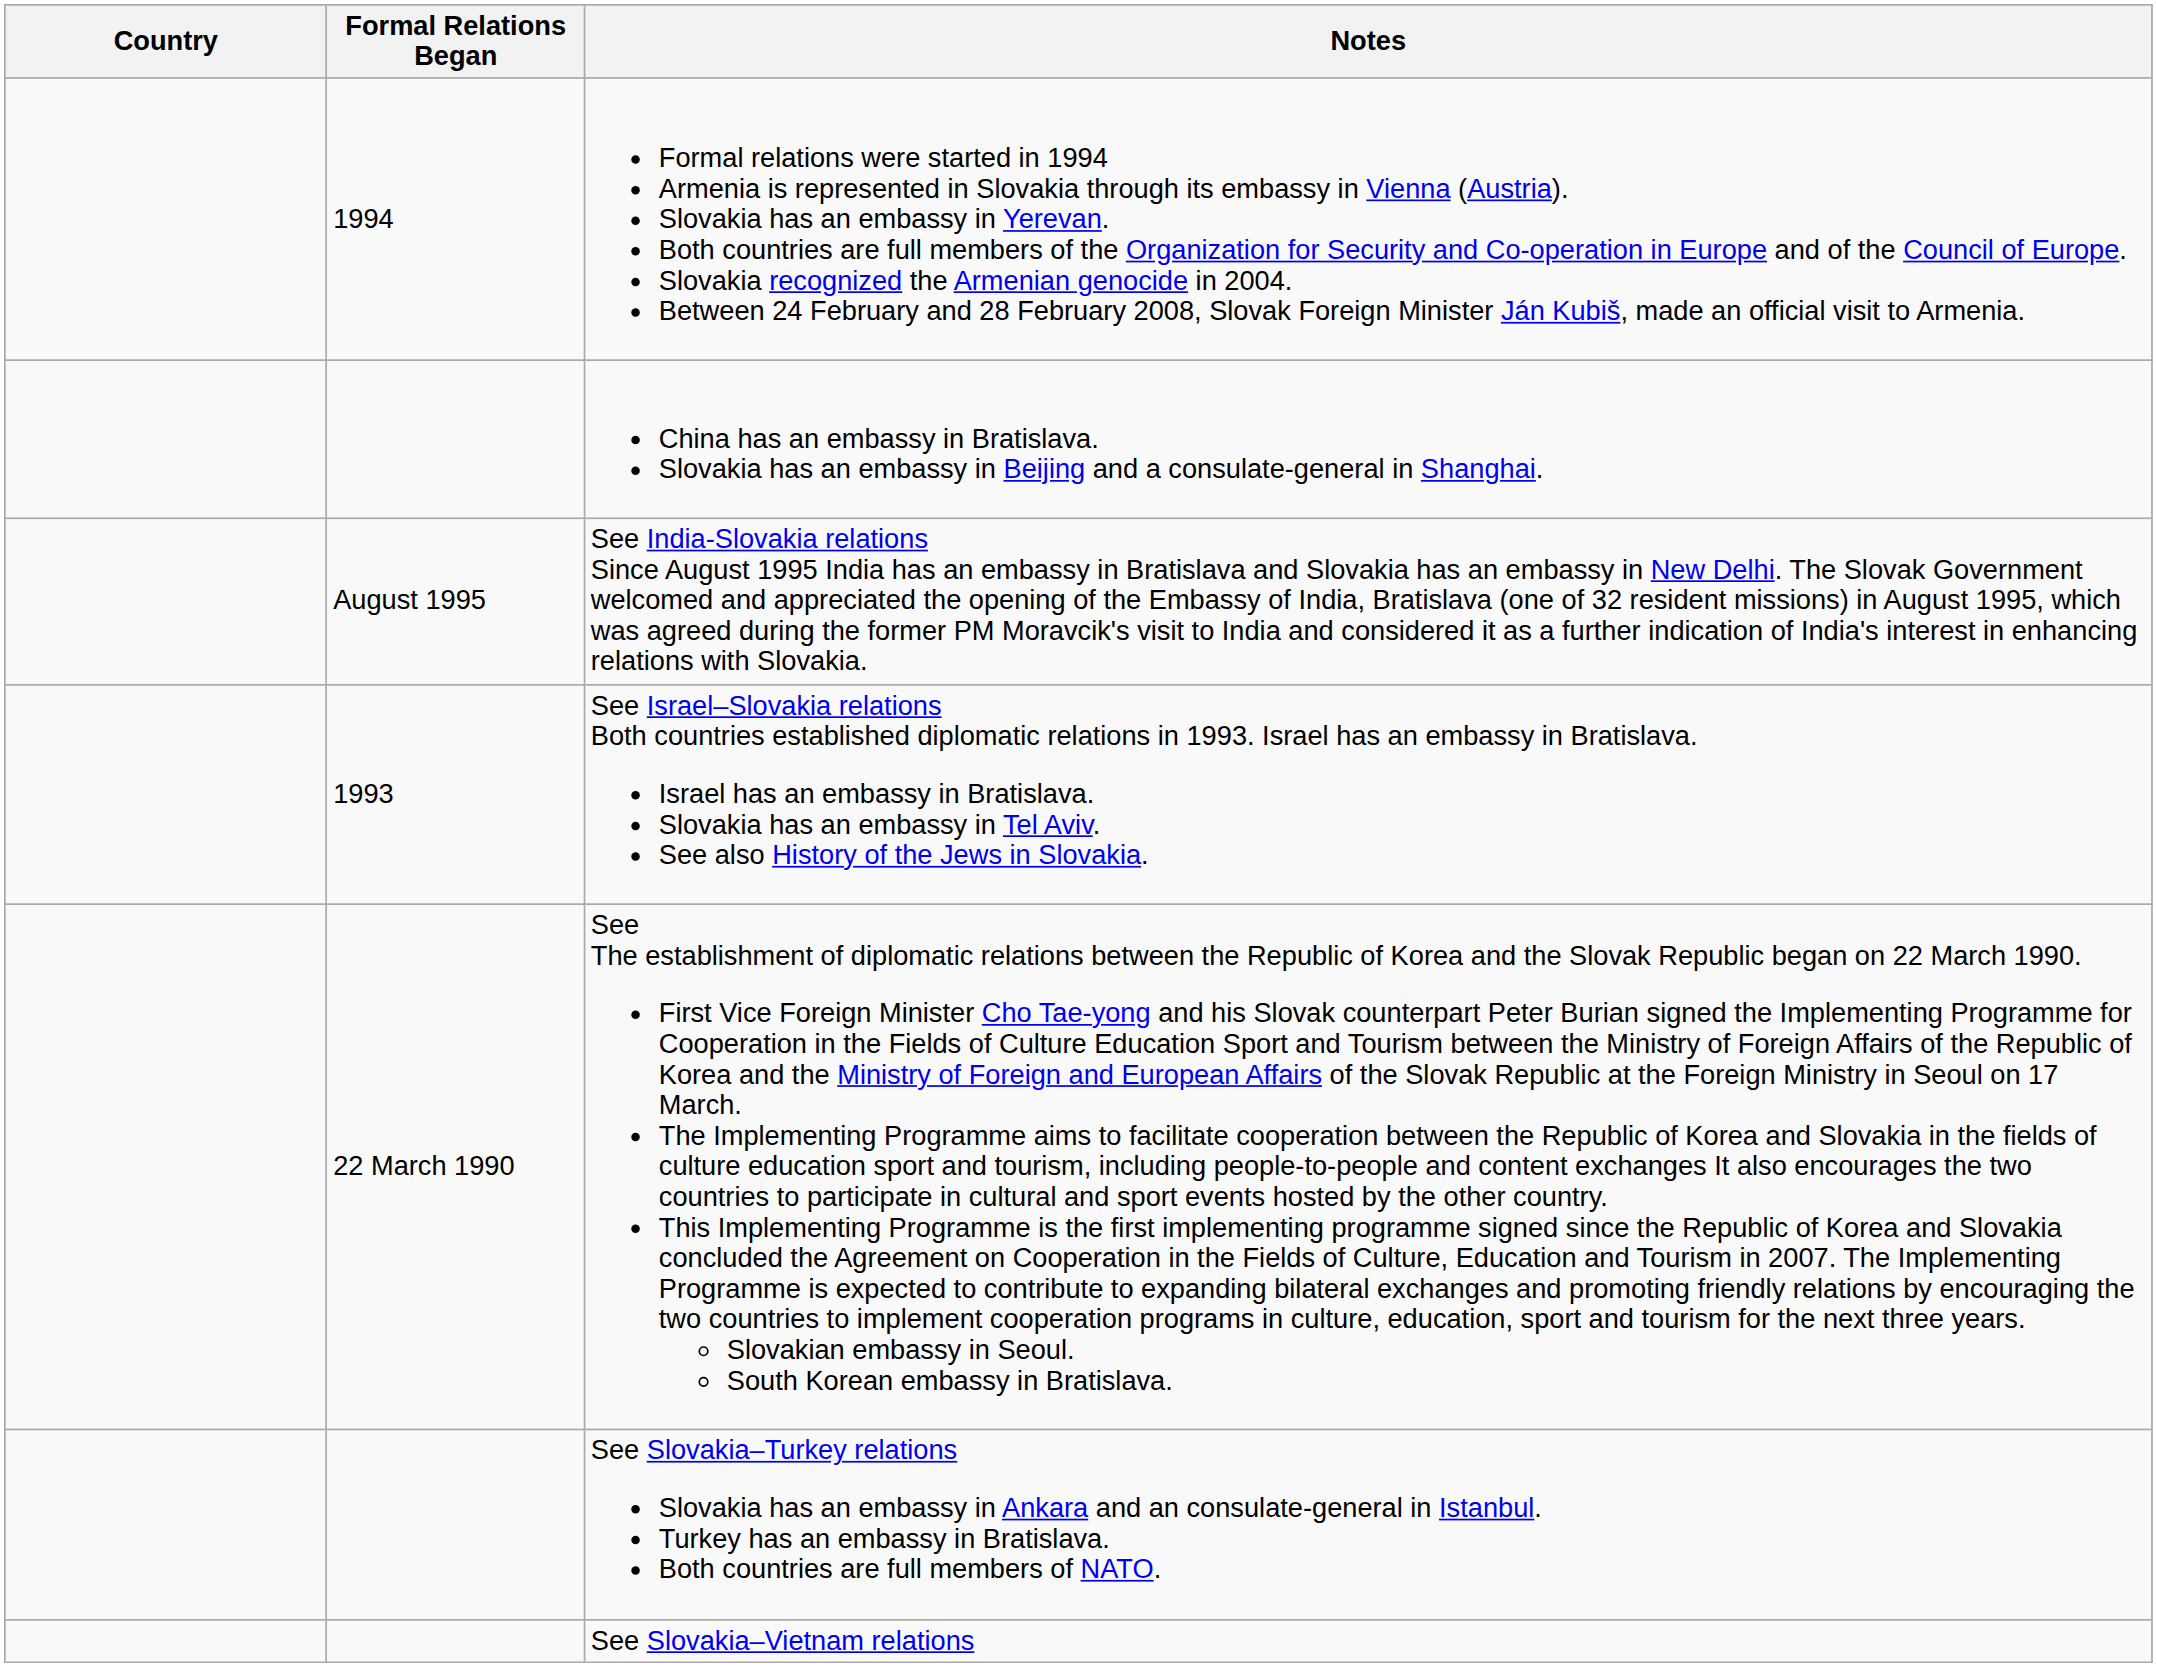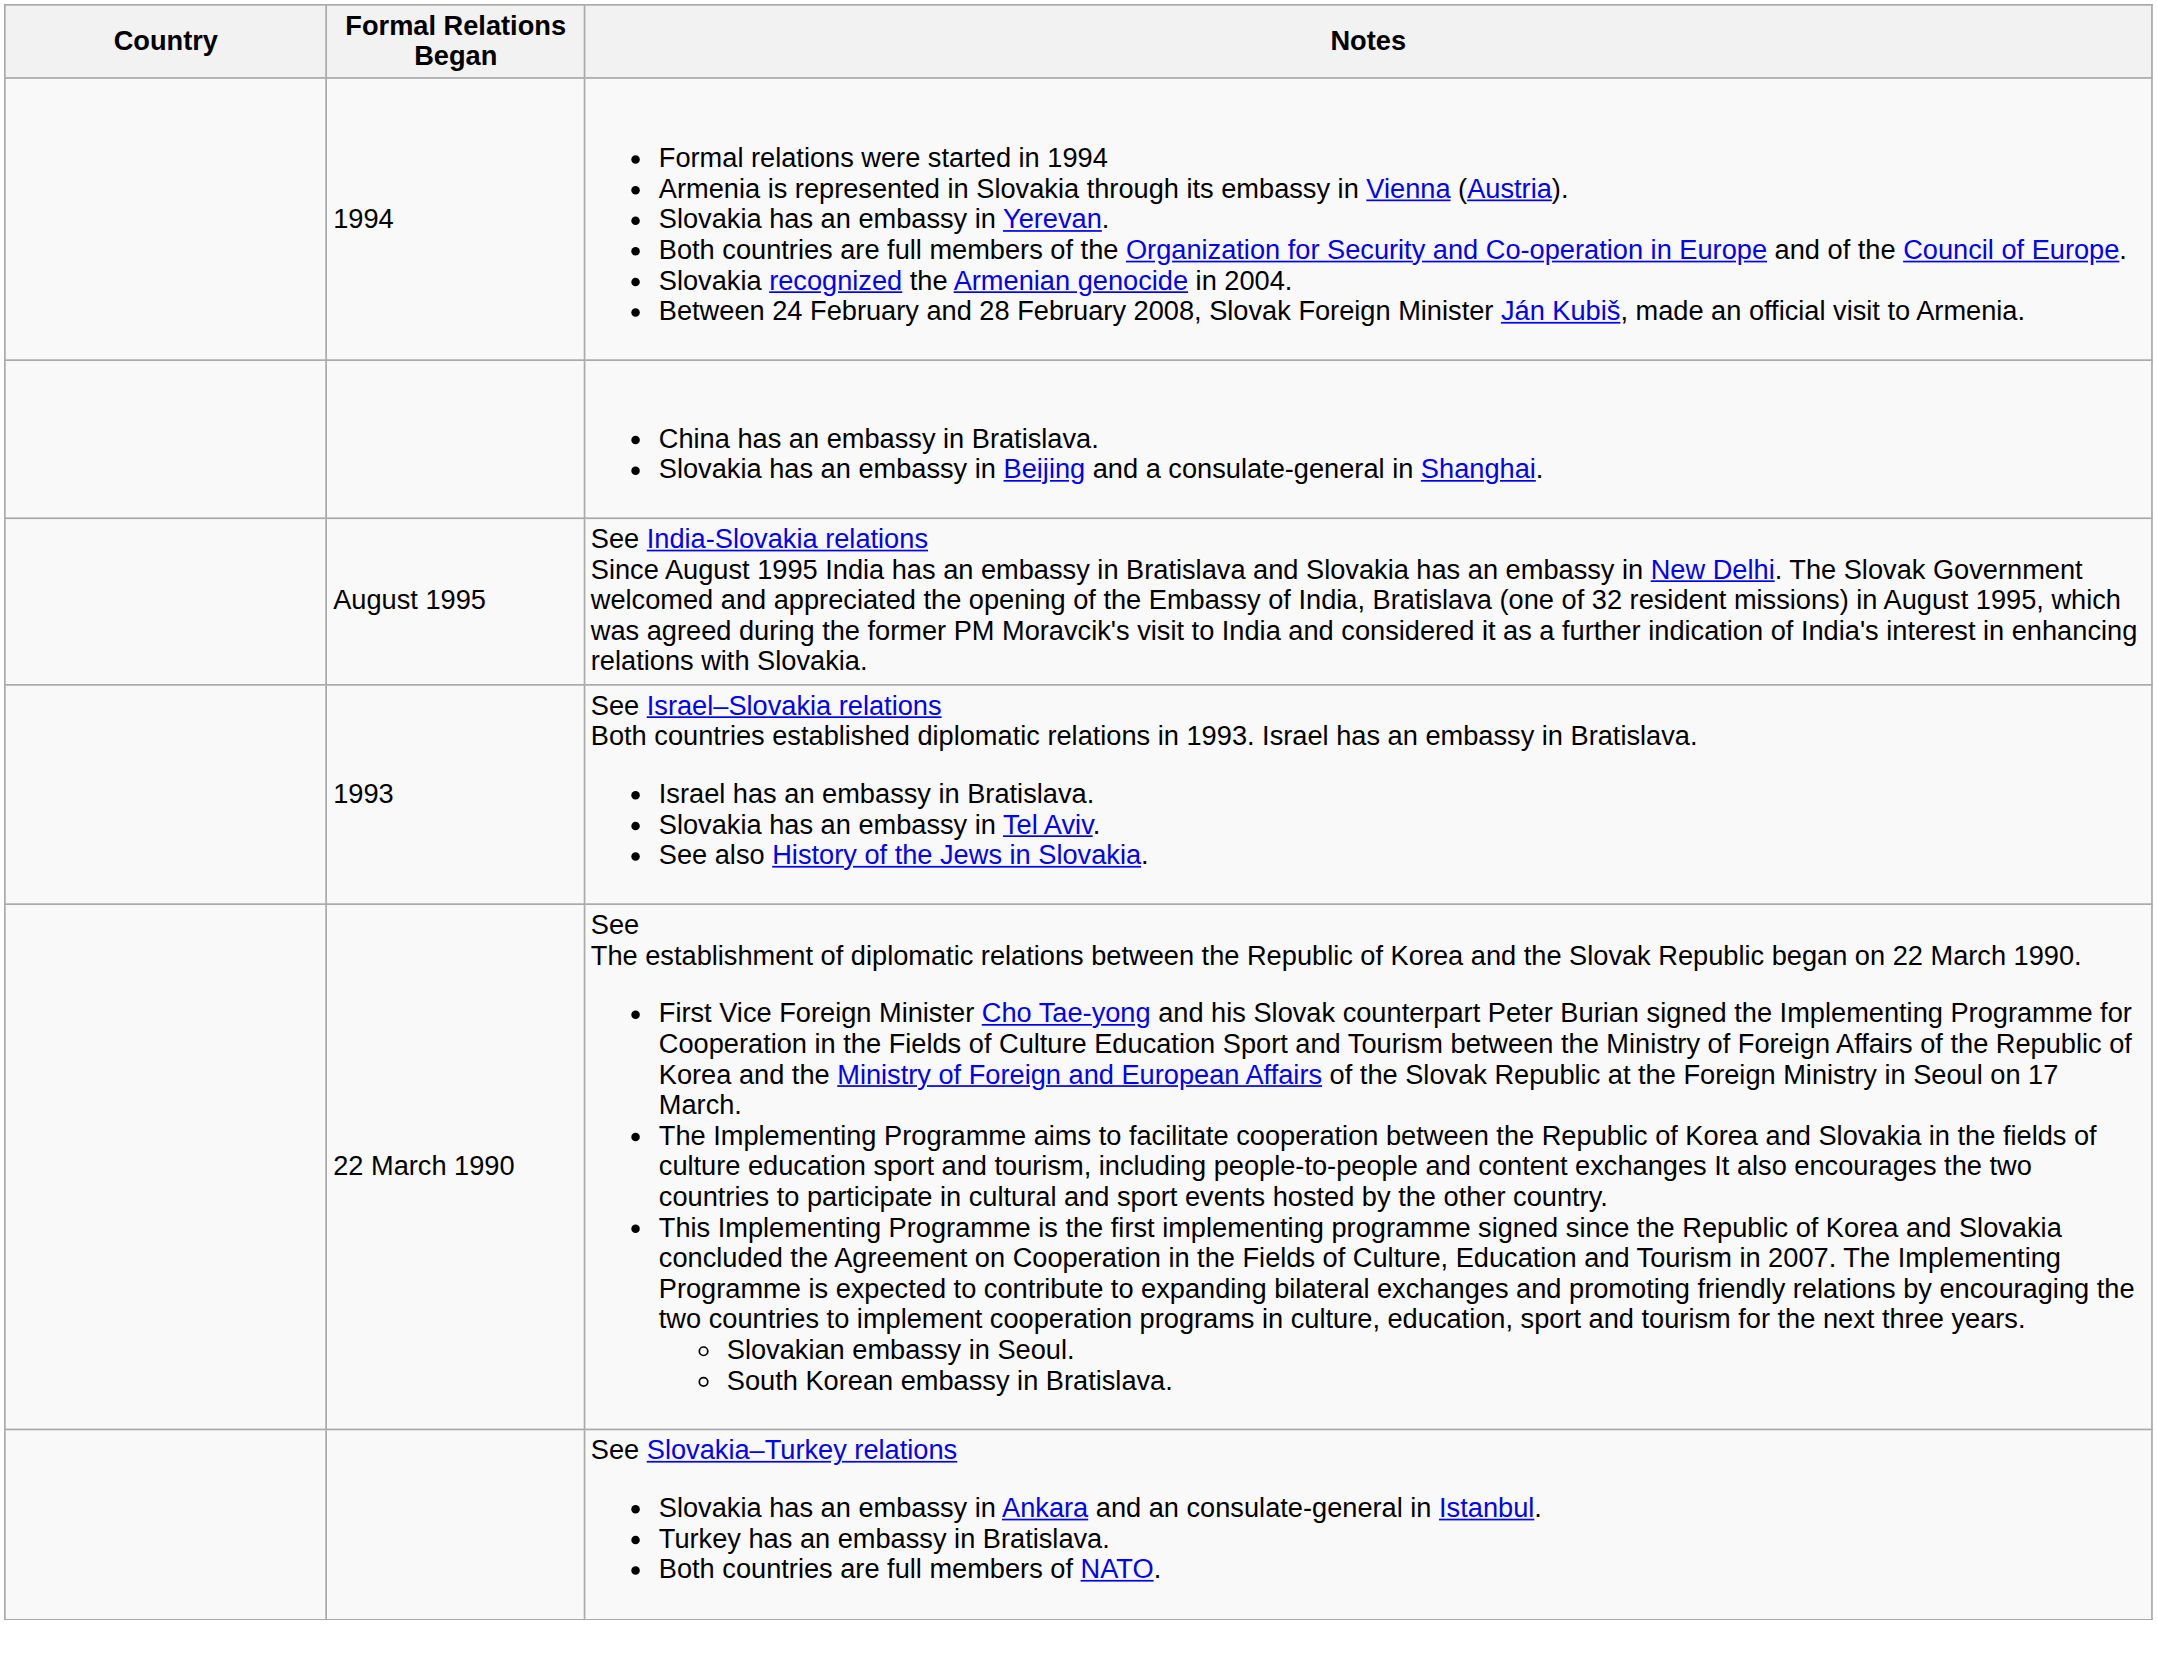- row: See Slovakia–Vietnam relations
